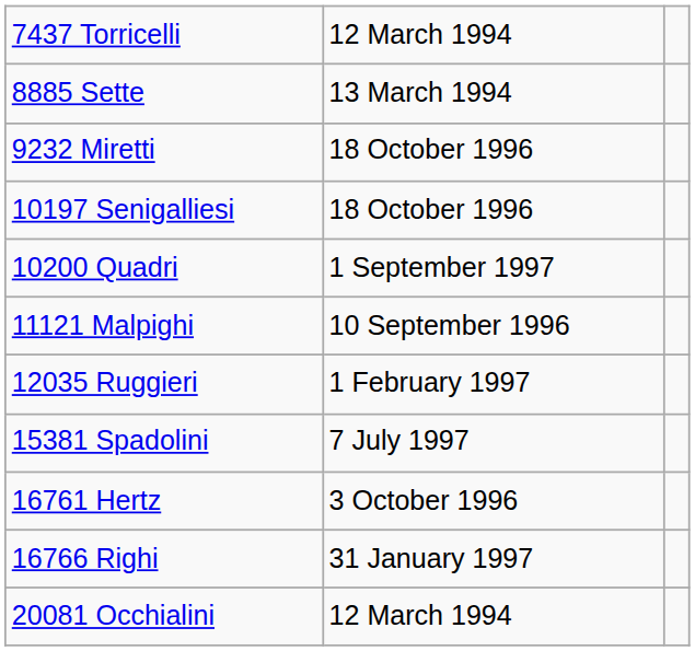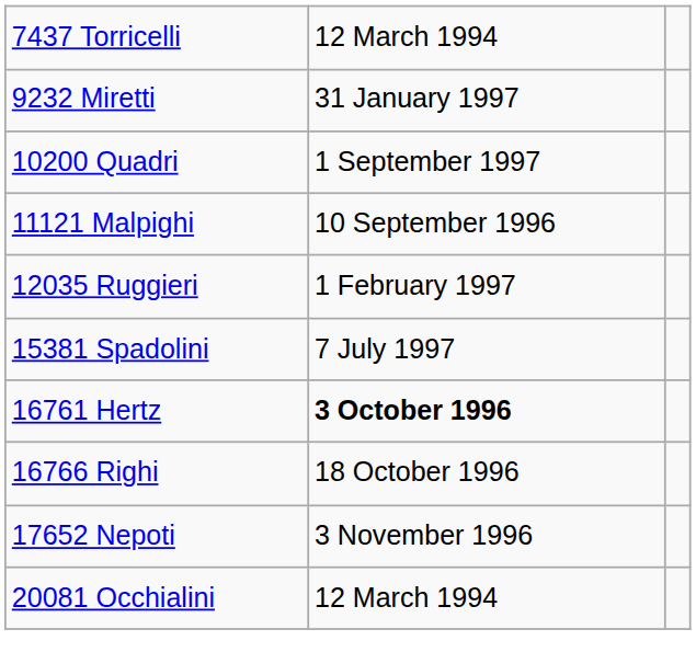- row: 8885 Sette | 13 March 1994
9232 Miretti | column 2: 18 October 1996 -> 31 January 1997
- row: 10197 Senigalliesi | 18 October 1996
16761 Hertz | column 2: normal -> bold
16766 Righi | column 2: 31 January 1997 -> 18 October 1996
+ row: 17652 Nepoti | 3 November 1996
